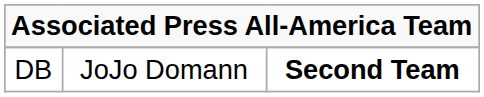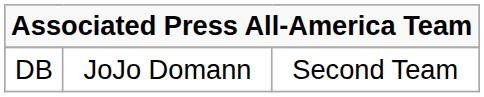DB | column 3: bold -> normal
